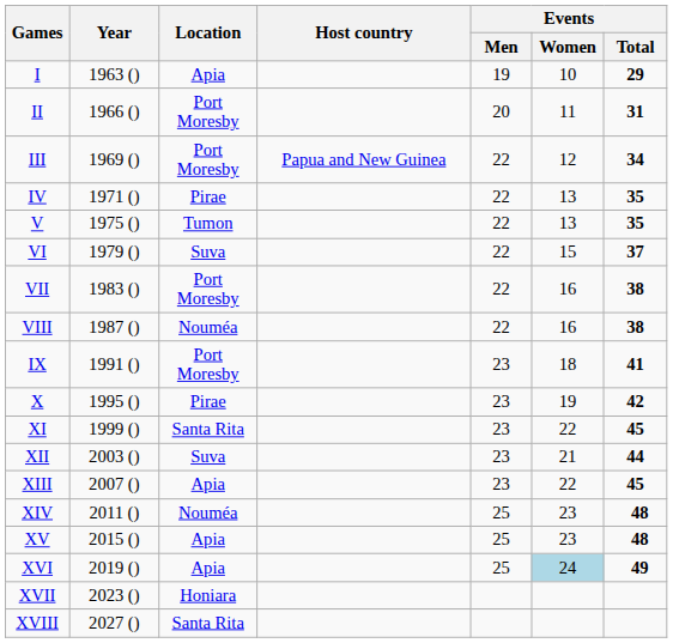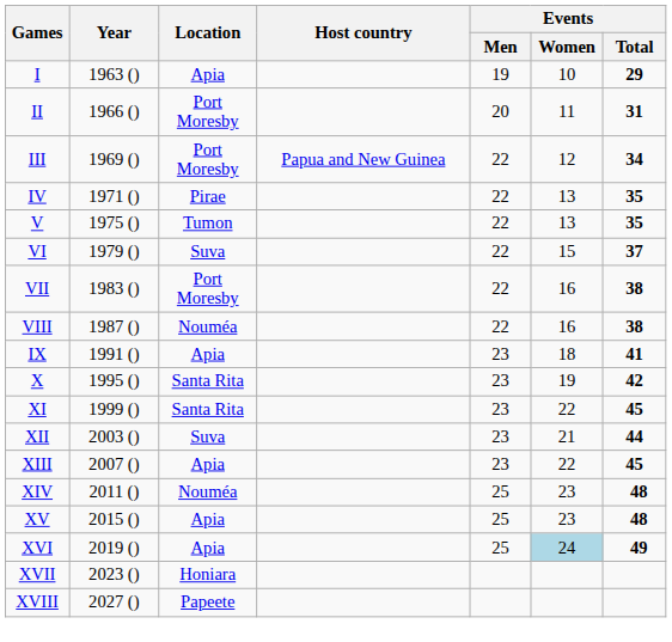IX | Location: Port Moresby -> Apia
X | Location: Pirae -> Santa Rita
XVIII | Location: Santa Rita -> Papeete
